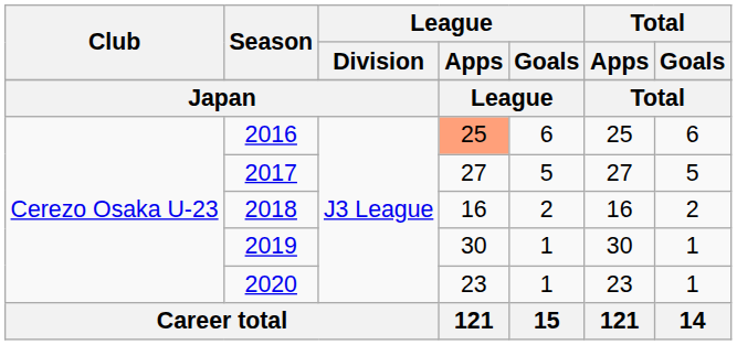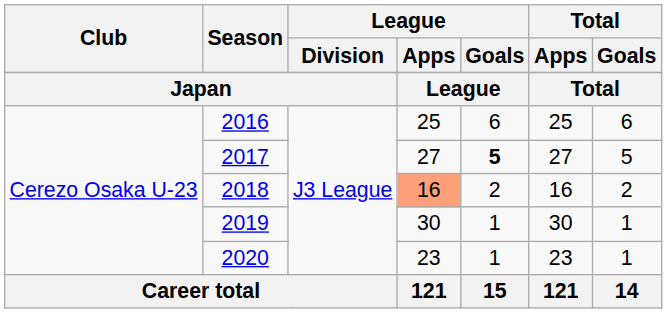2016 | League / Apps: lightsalmon background -> no background
2017 | League / Goals: normal -> bold
2018 | League / Apps: no background -> lightsalmon background
